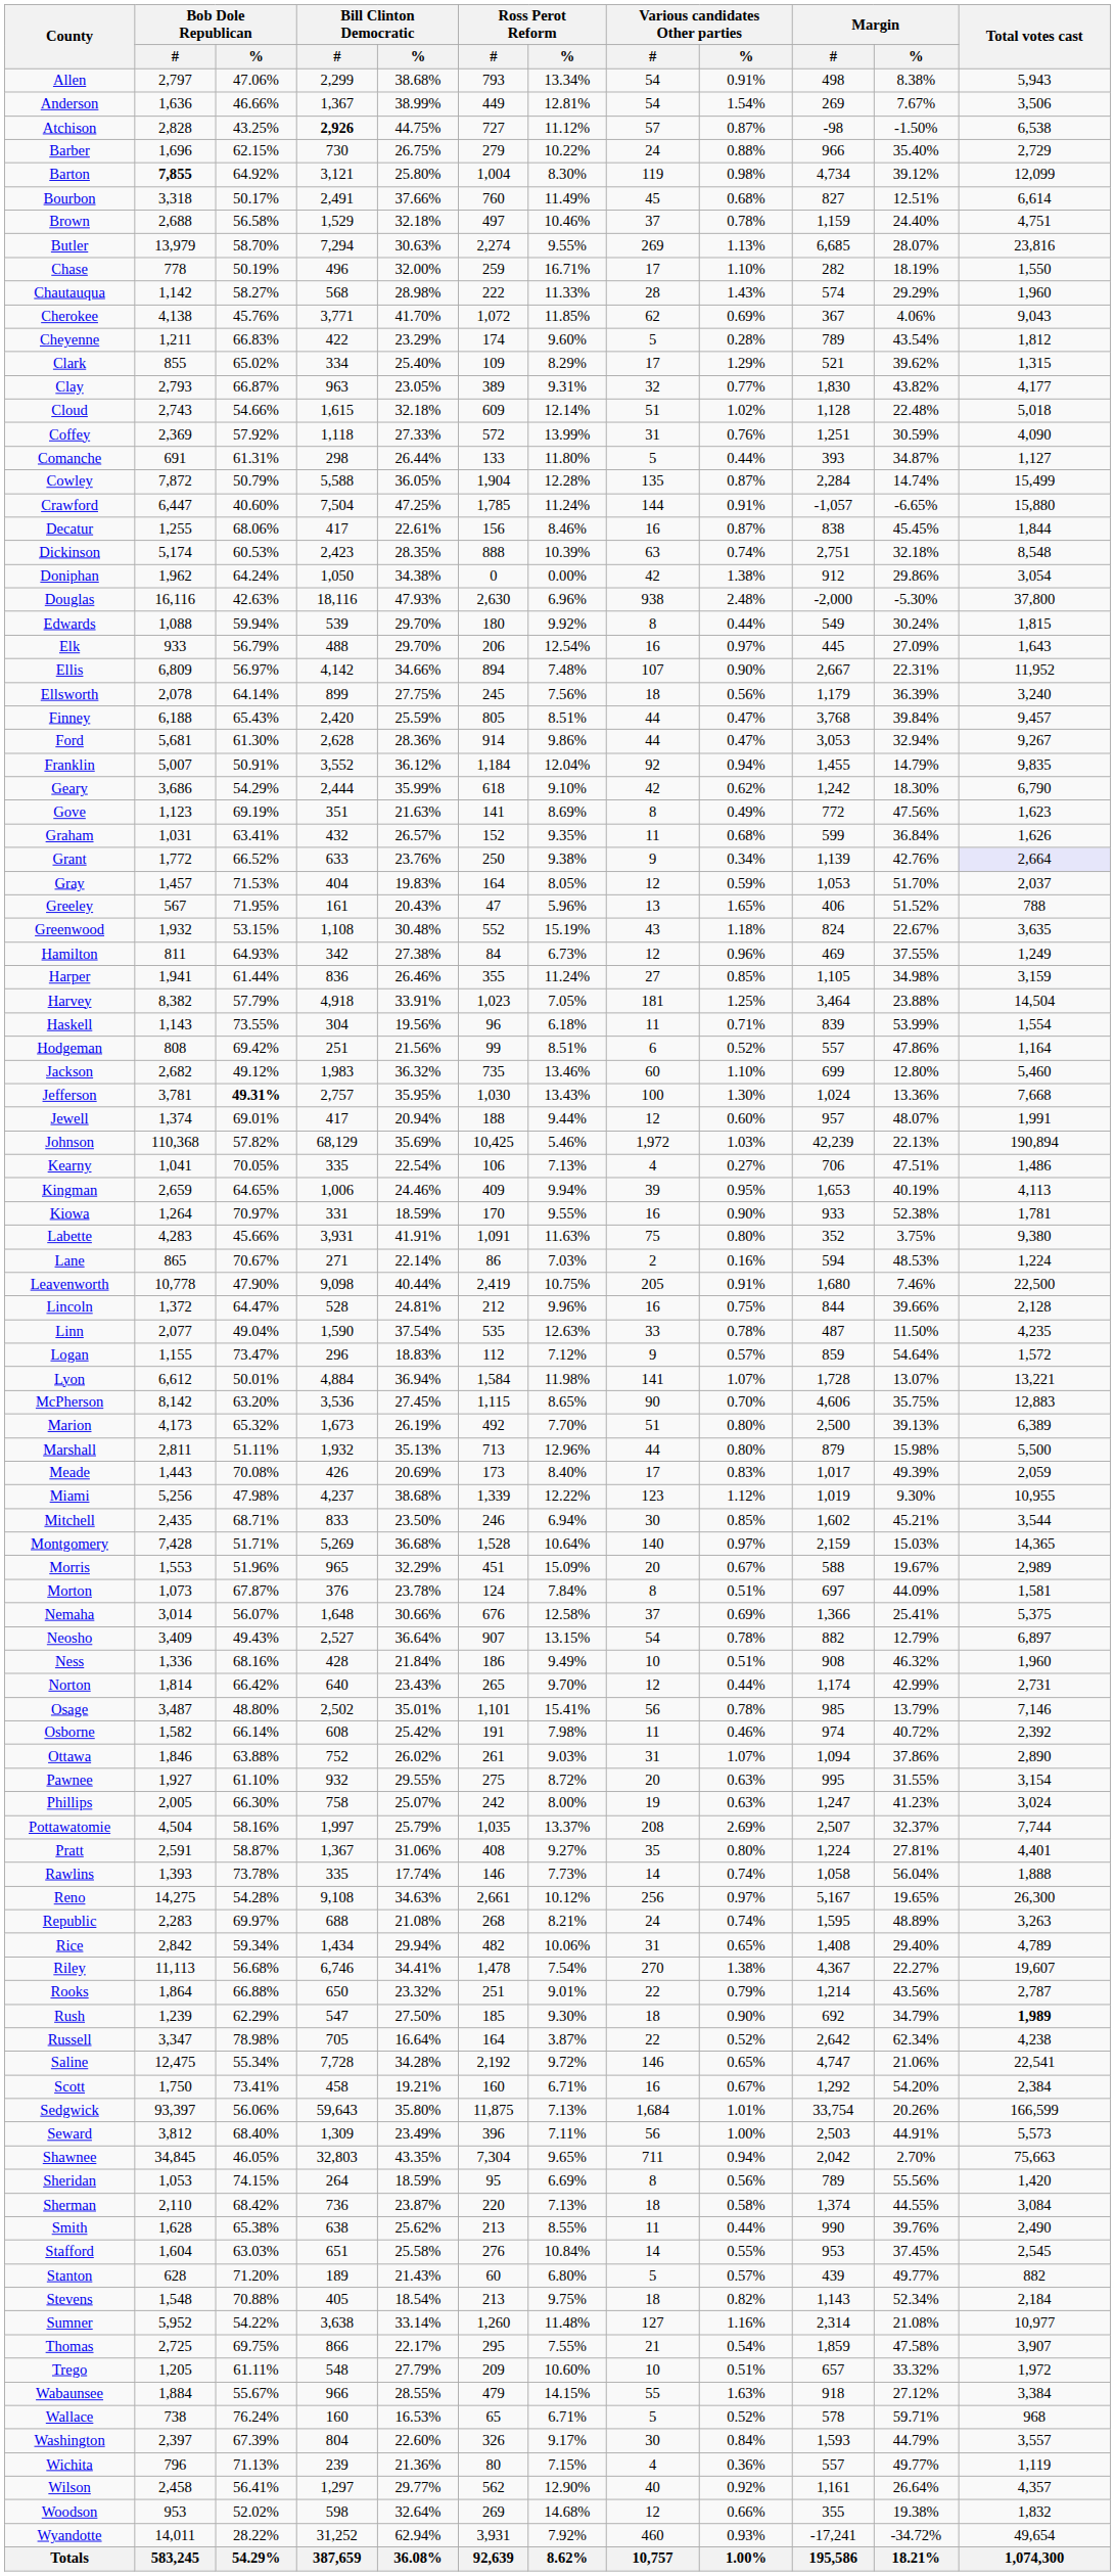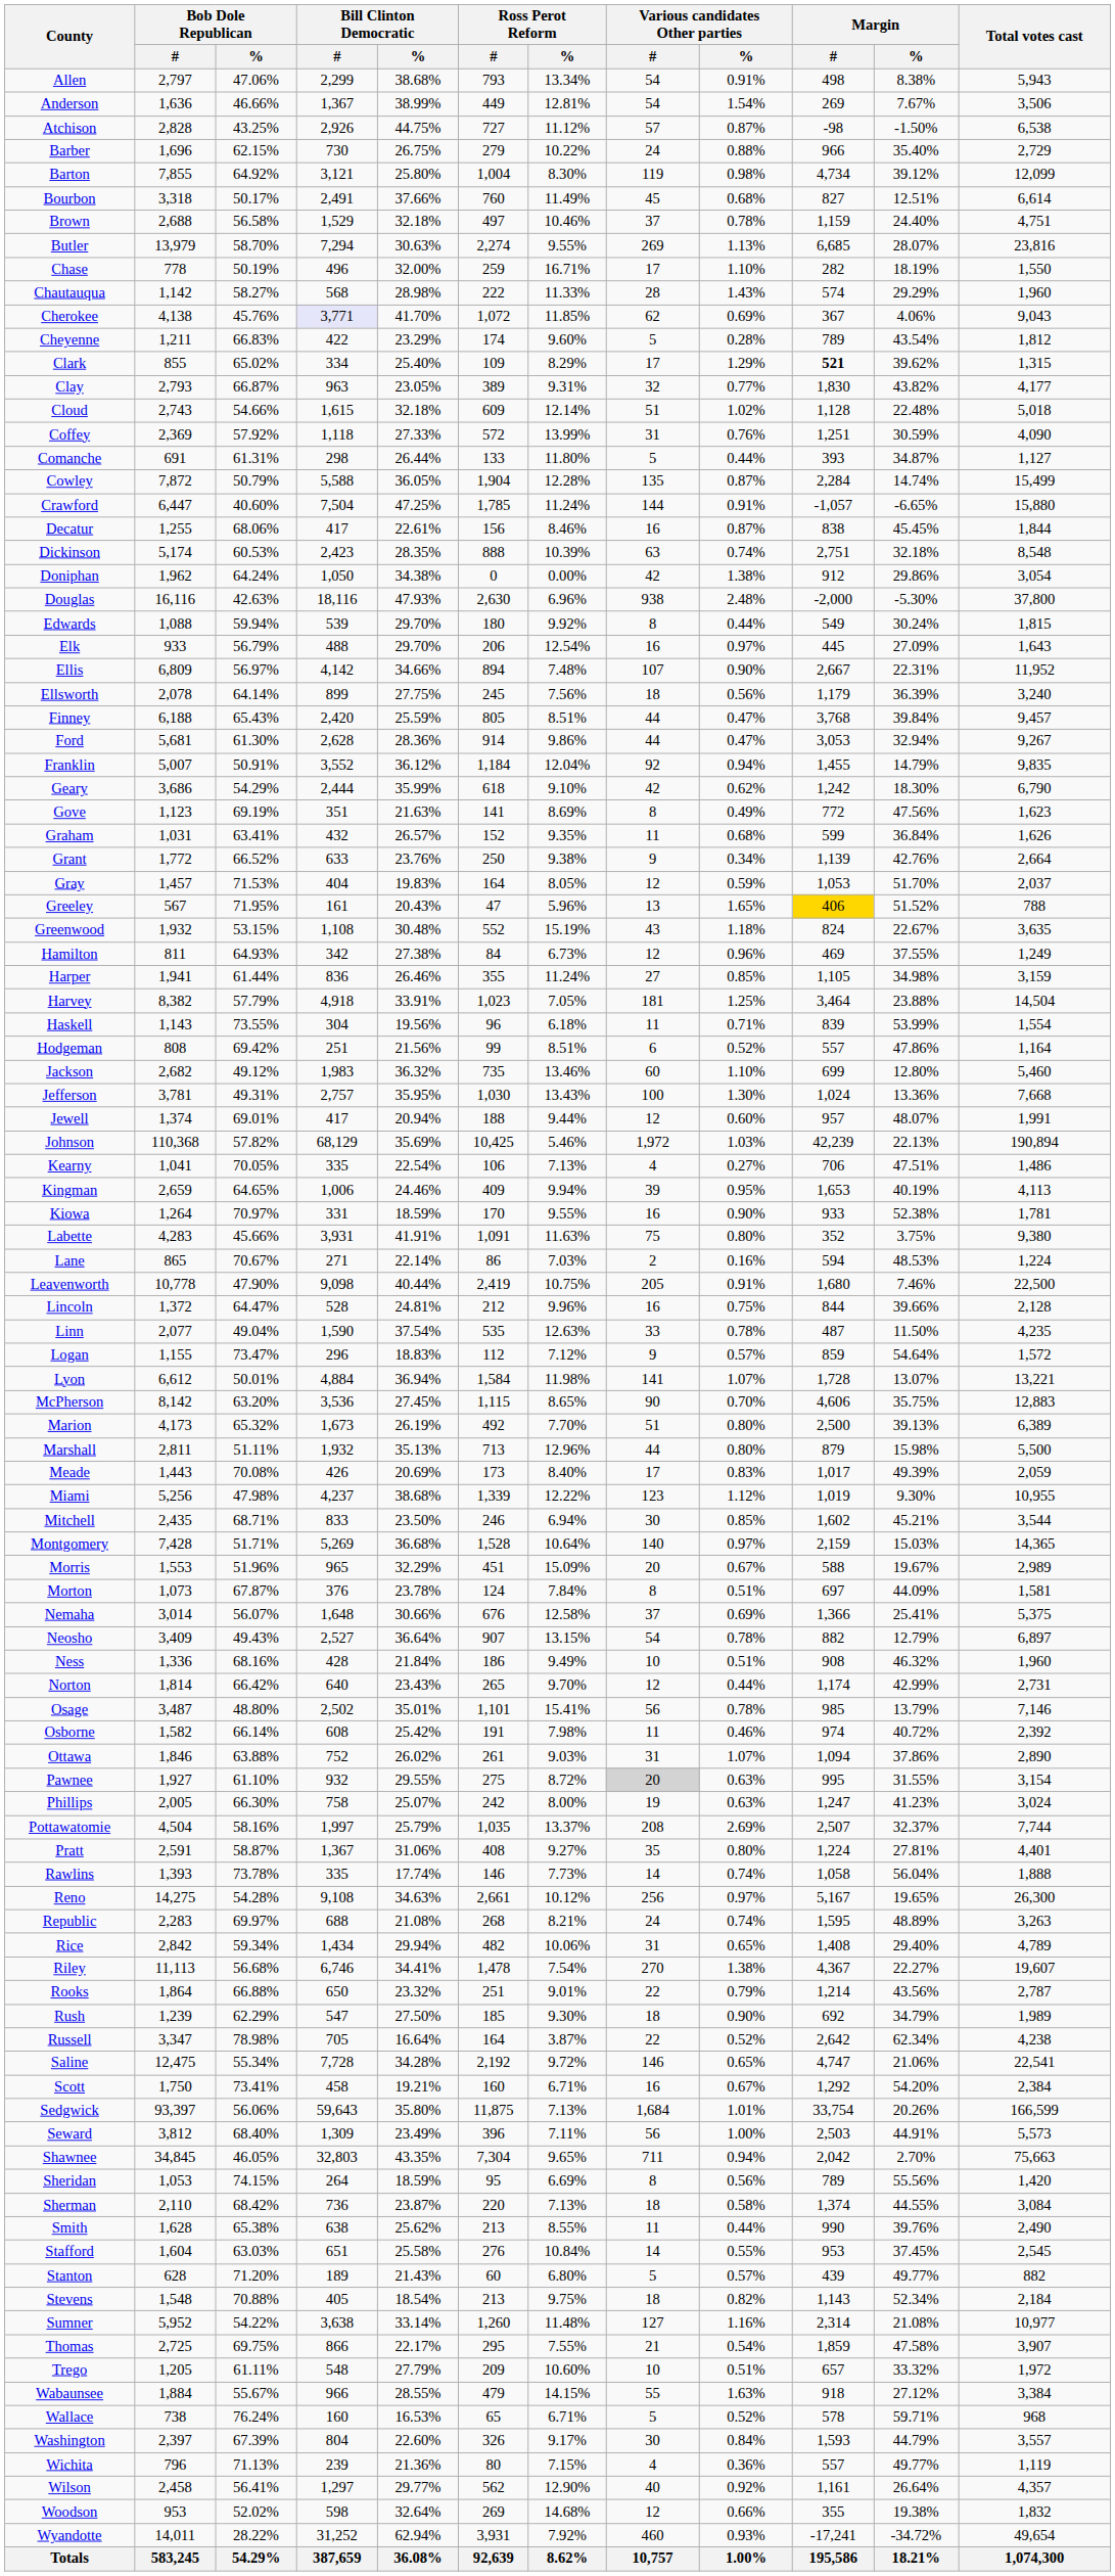Atchison | Bill Clinton Democratic / #: bold -> normal
Barton | Bob Dole Republican / #: bold -> normal
Cherokee | Bill Clinton Democratic / #: no background -> lavender background
Clark | Margin / #: normal -> bold
Grant | Total votes cast: lavender background -> no background
Greeley | Margin / #: no background -> gold background
Jefferson | Bob Dole Republican / %: bold -> normal
Pawnee | Various candidates Other parties / #: no background -> lightgrey background
Rush | Total votes cast: bold -> normal
